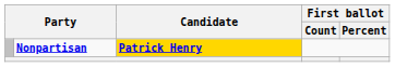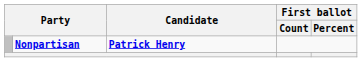Nonpartisan | Candidate: gold background -> no background
